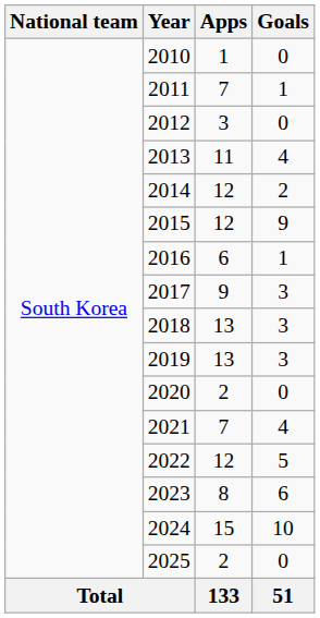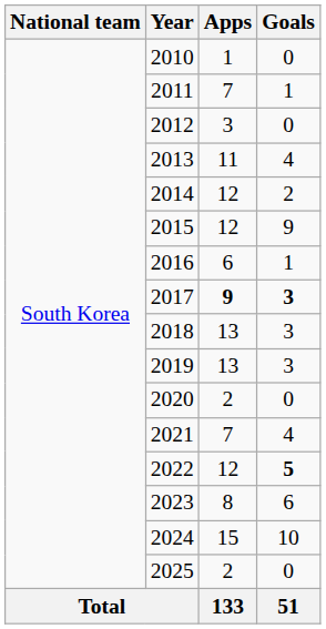2017 | Apps: normal -> bold
2017 | Goals: normal -> bold
2022 | Goals: normal -> bold
